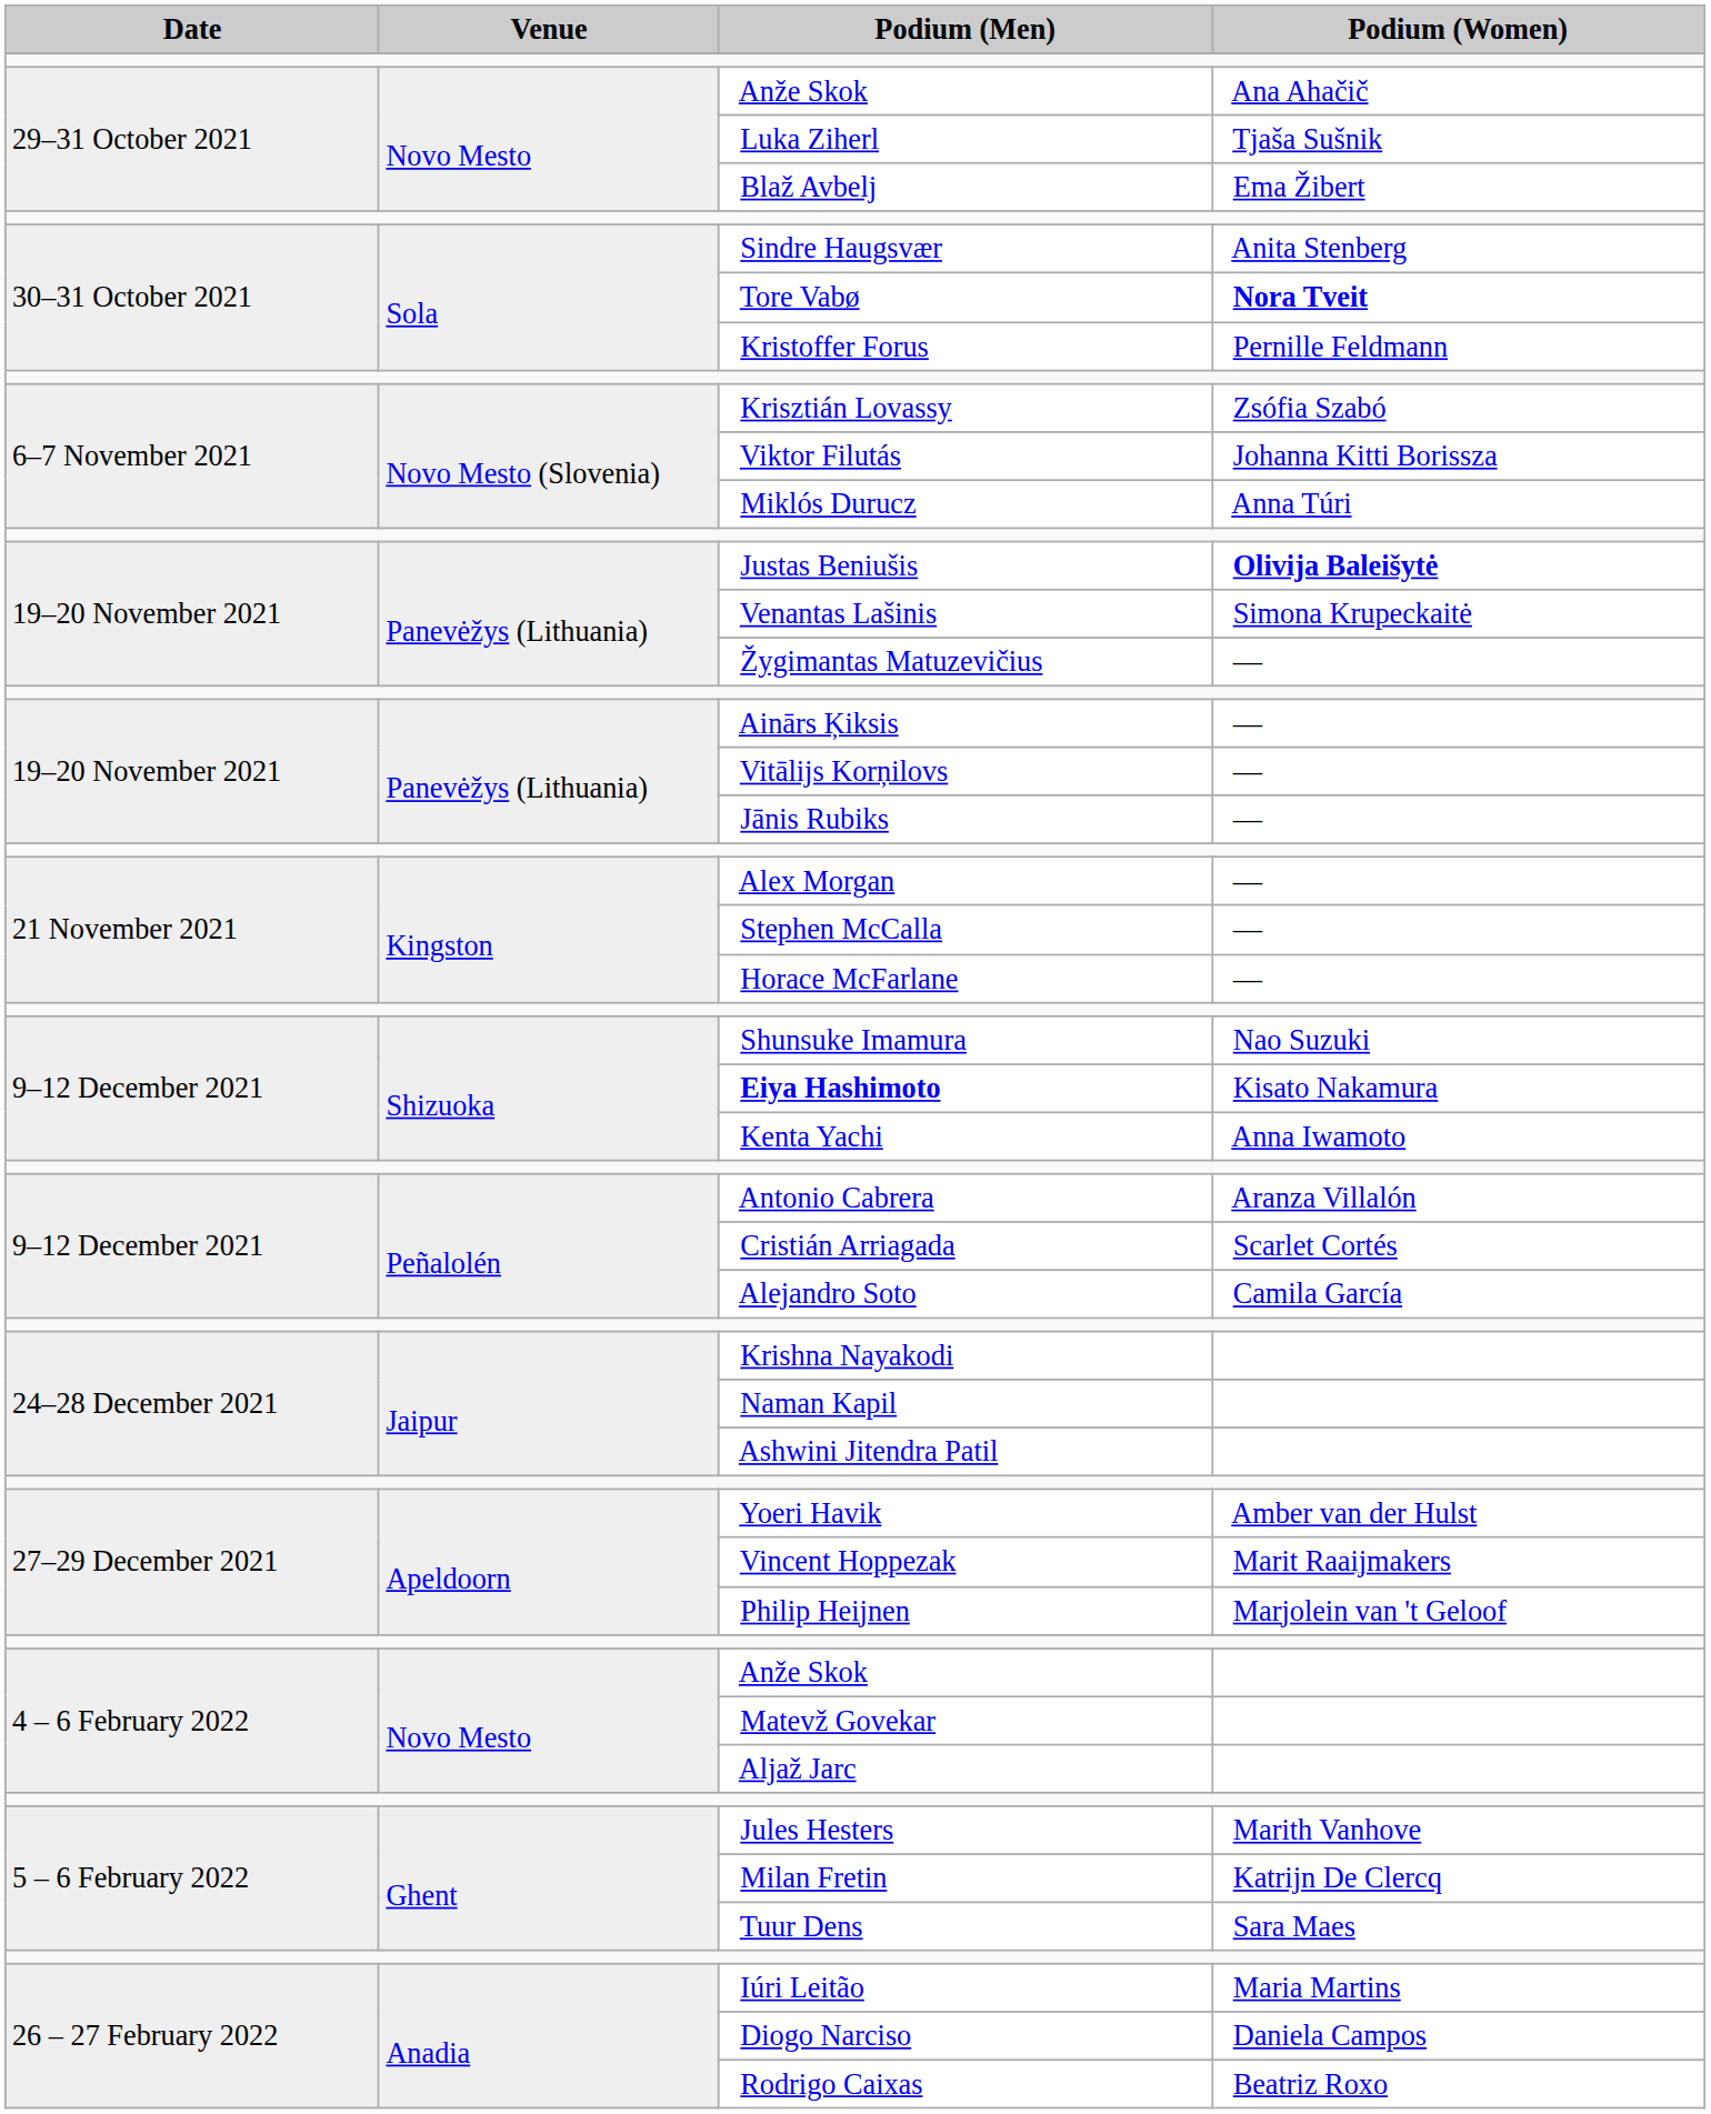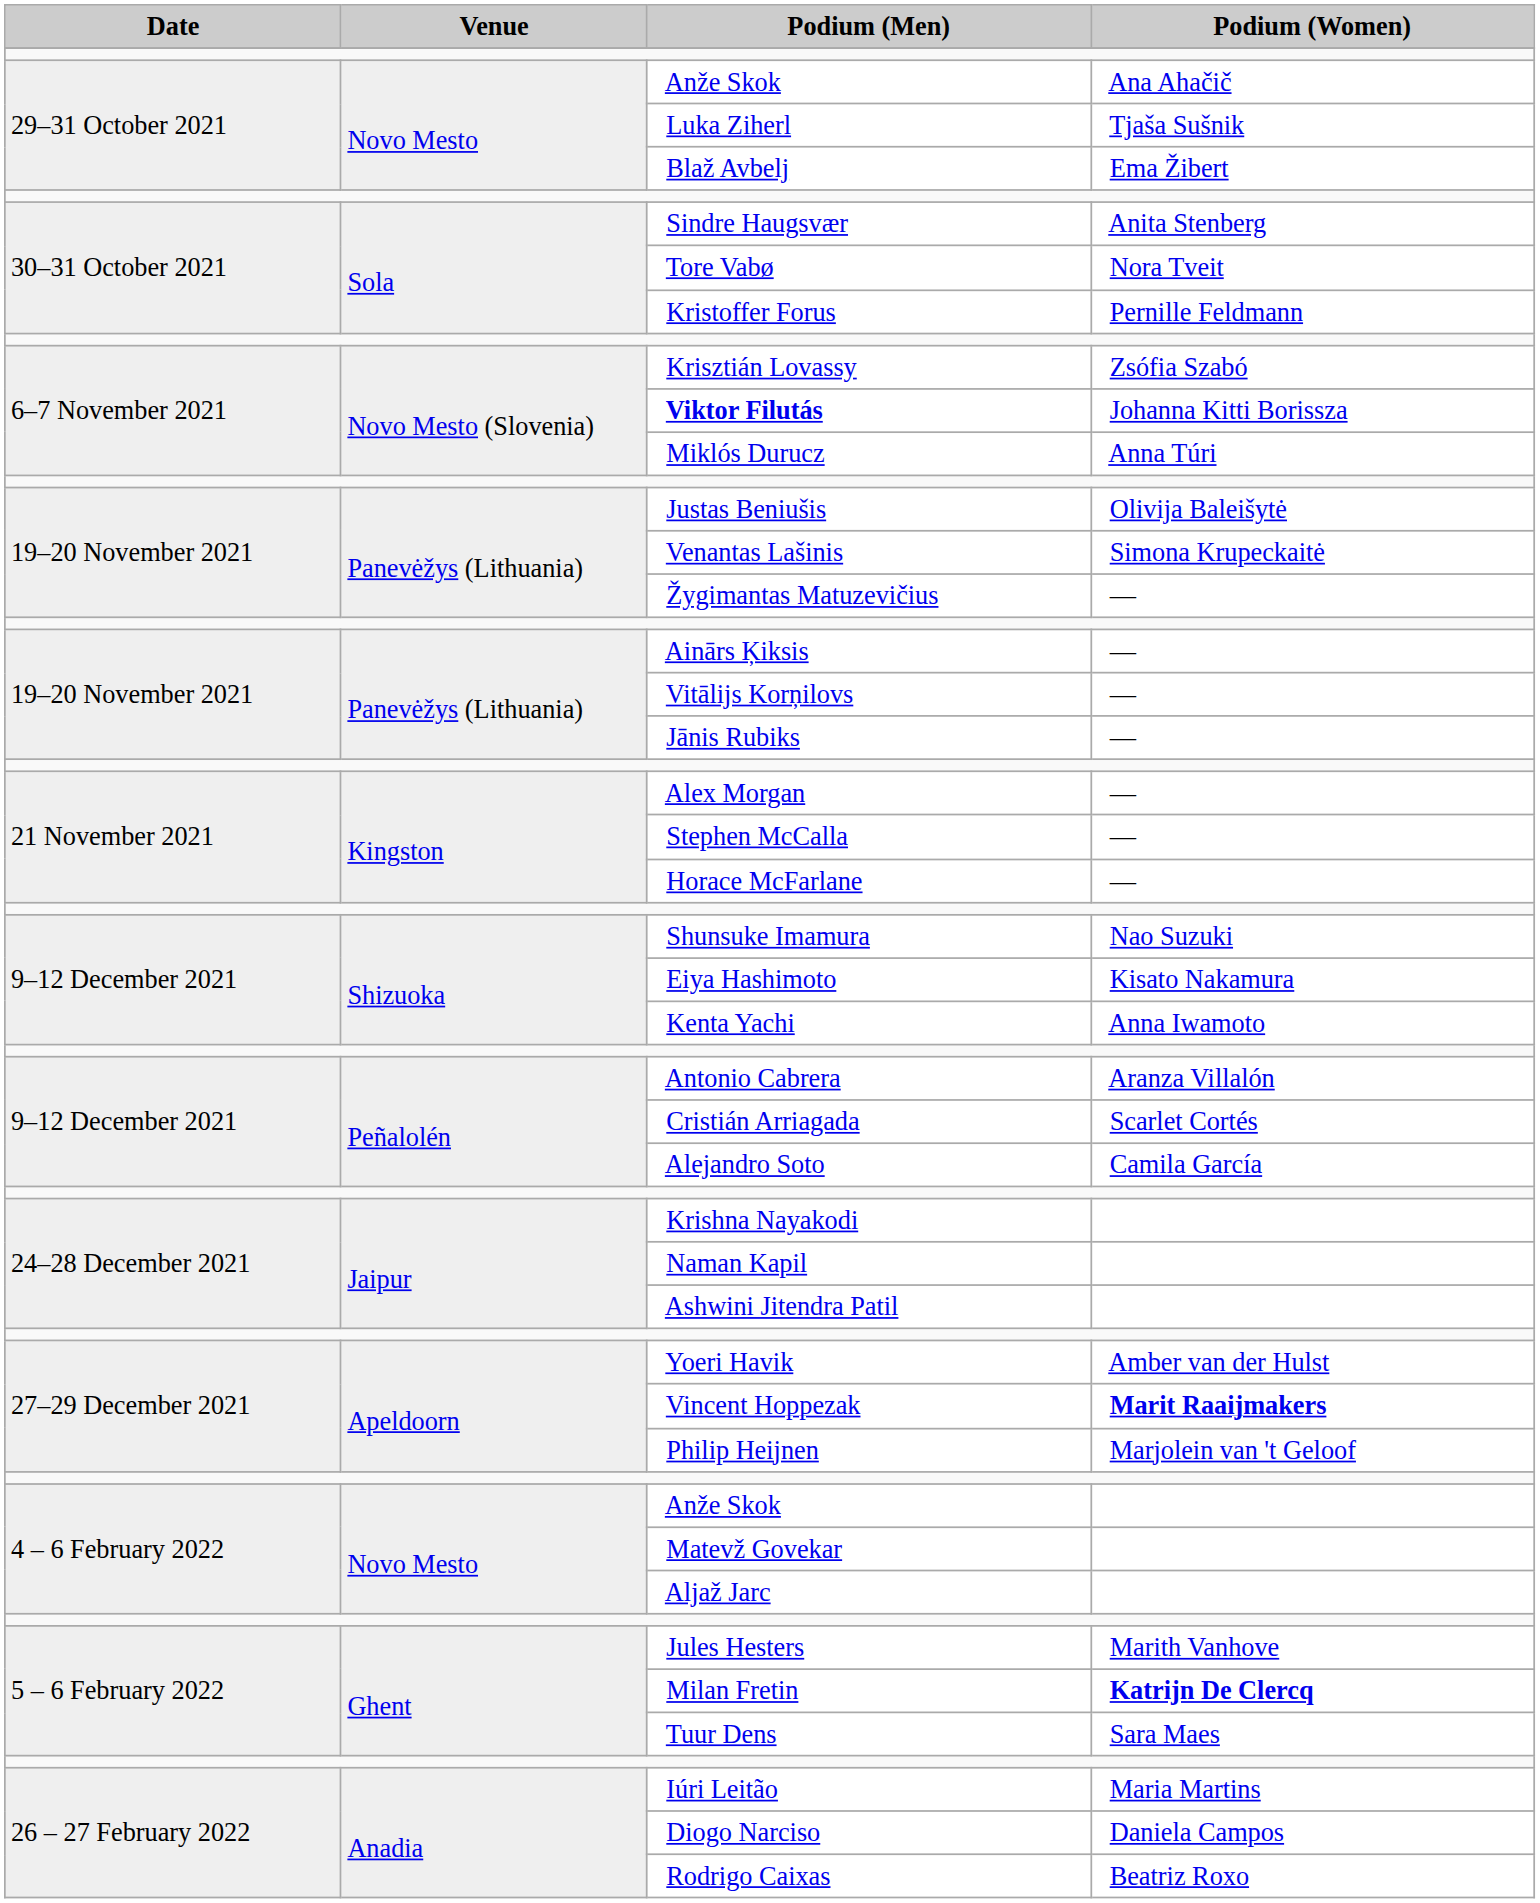Tore Vabø | Podium (Women): bold -> normal
Viktor Filutás | Podium (Men): normal -> bold
Justas Beniušis | Podium (Women): bold -> normal
Eiya Hashimoto | Podium (Men): bold -> normal
Vincent Hoppezak | Podium (Women): normal -> bold
Milan Fretin | Podium (Women): normal -> bold
